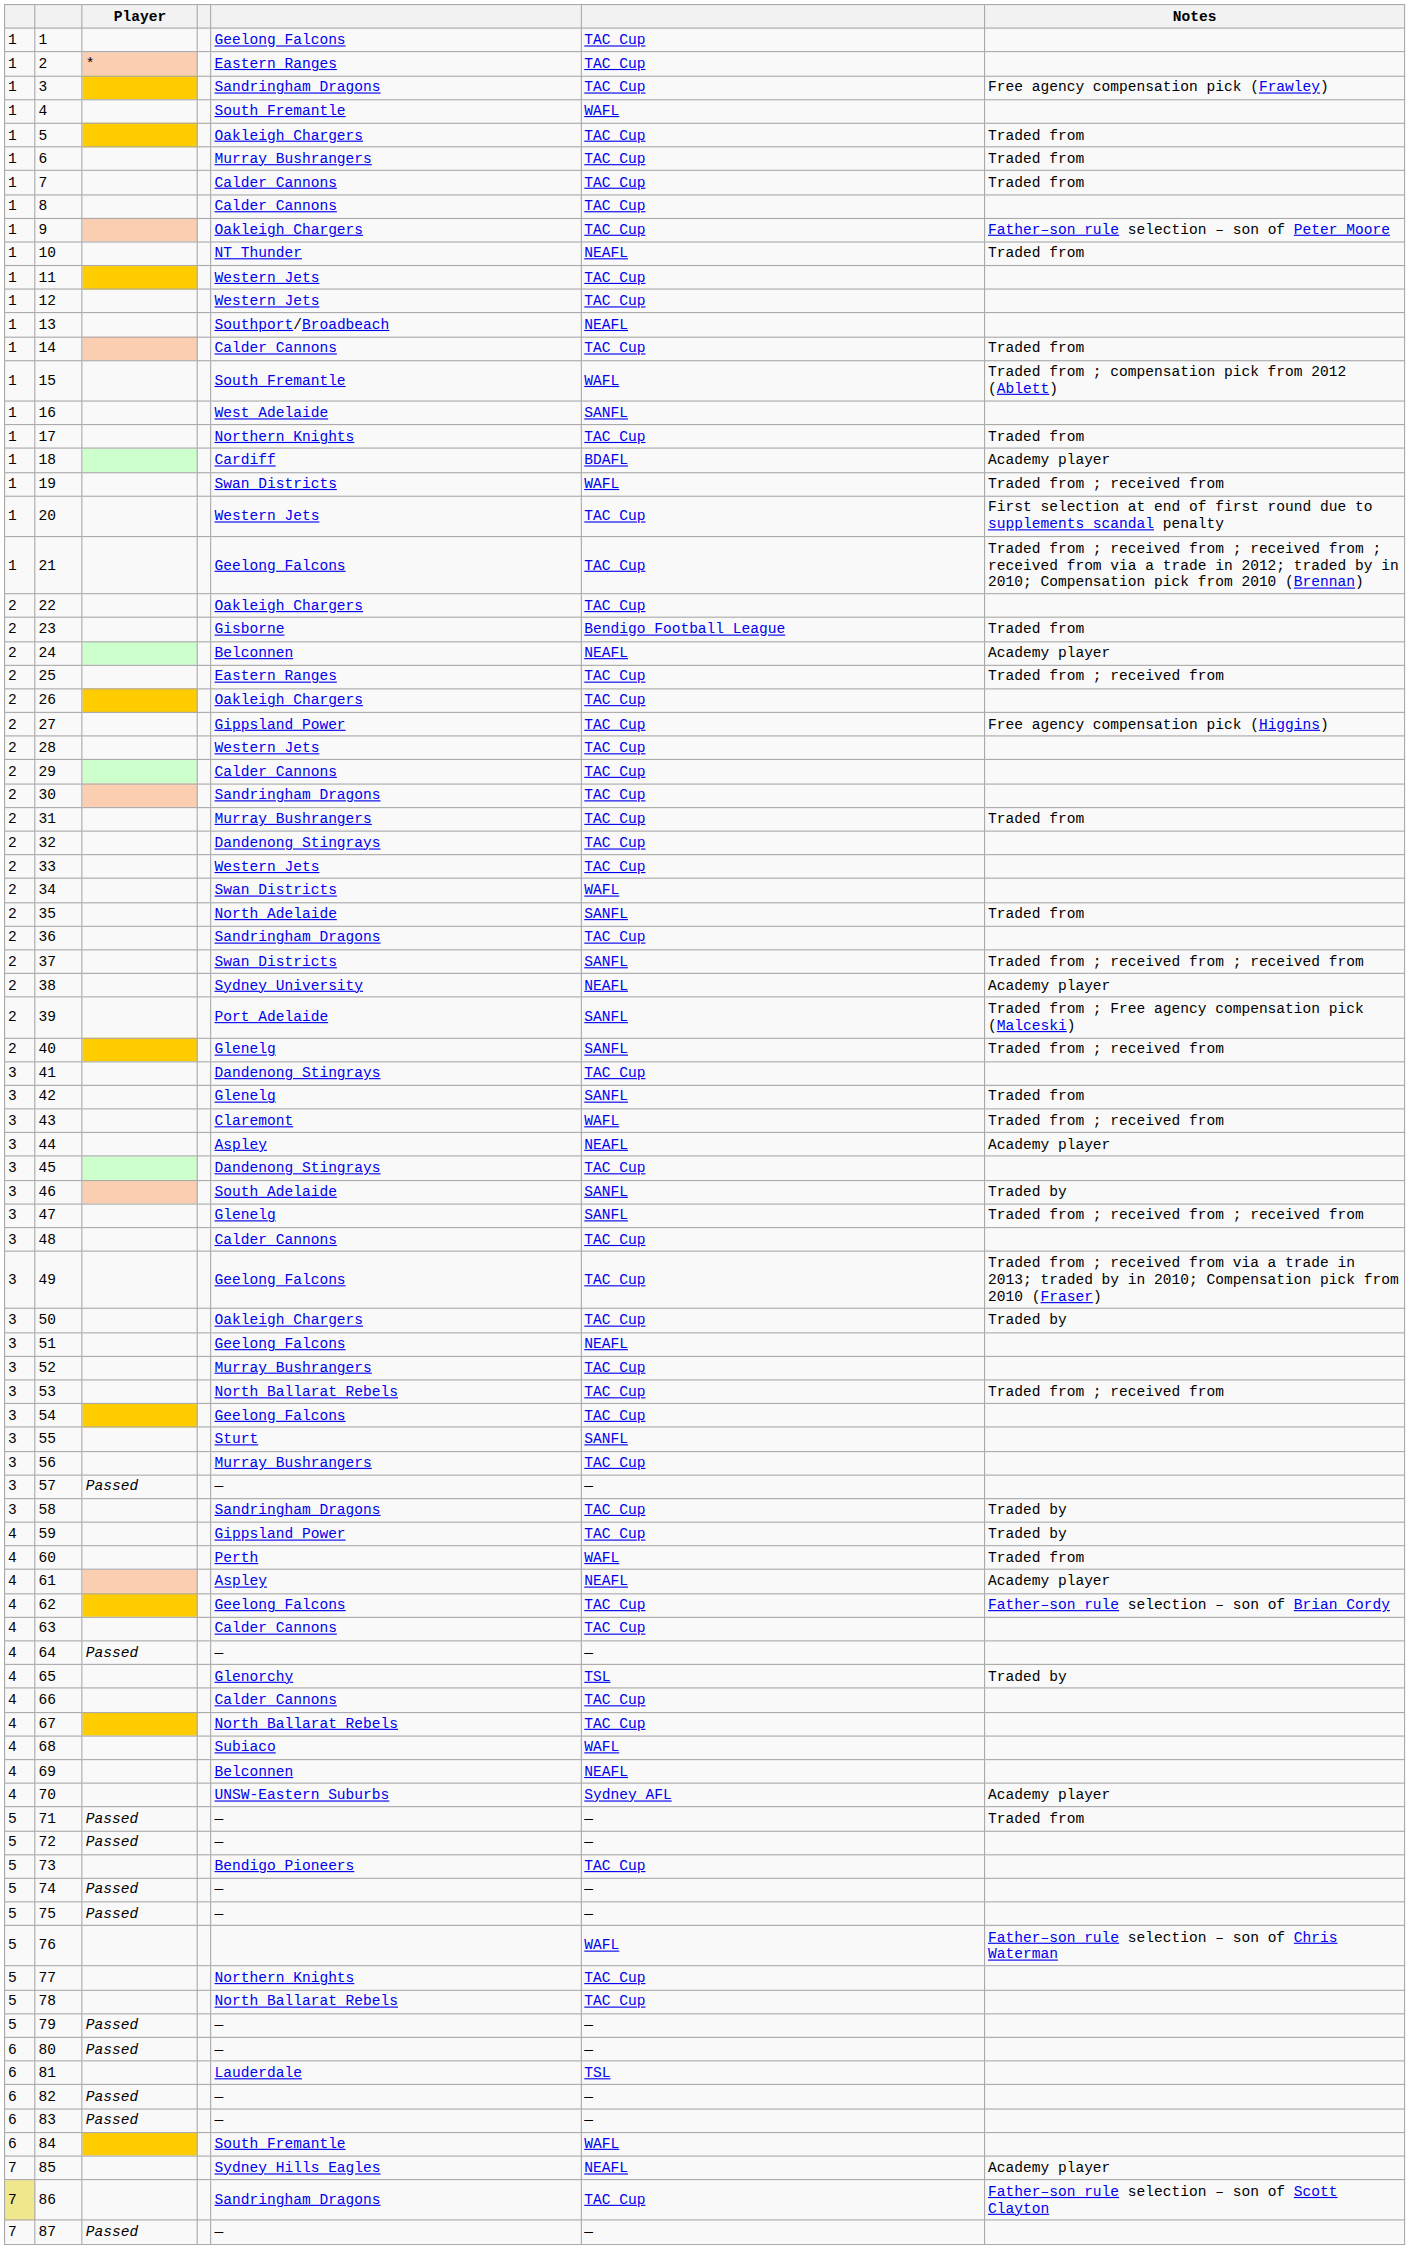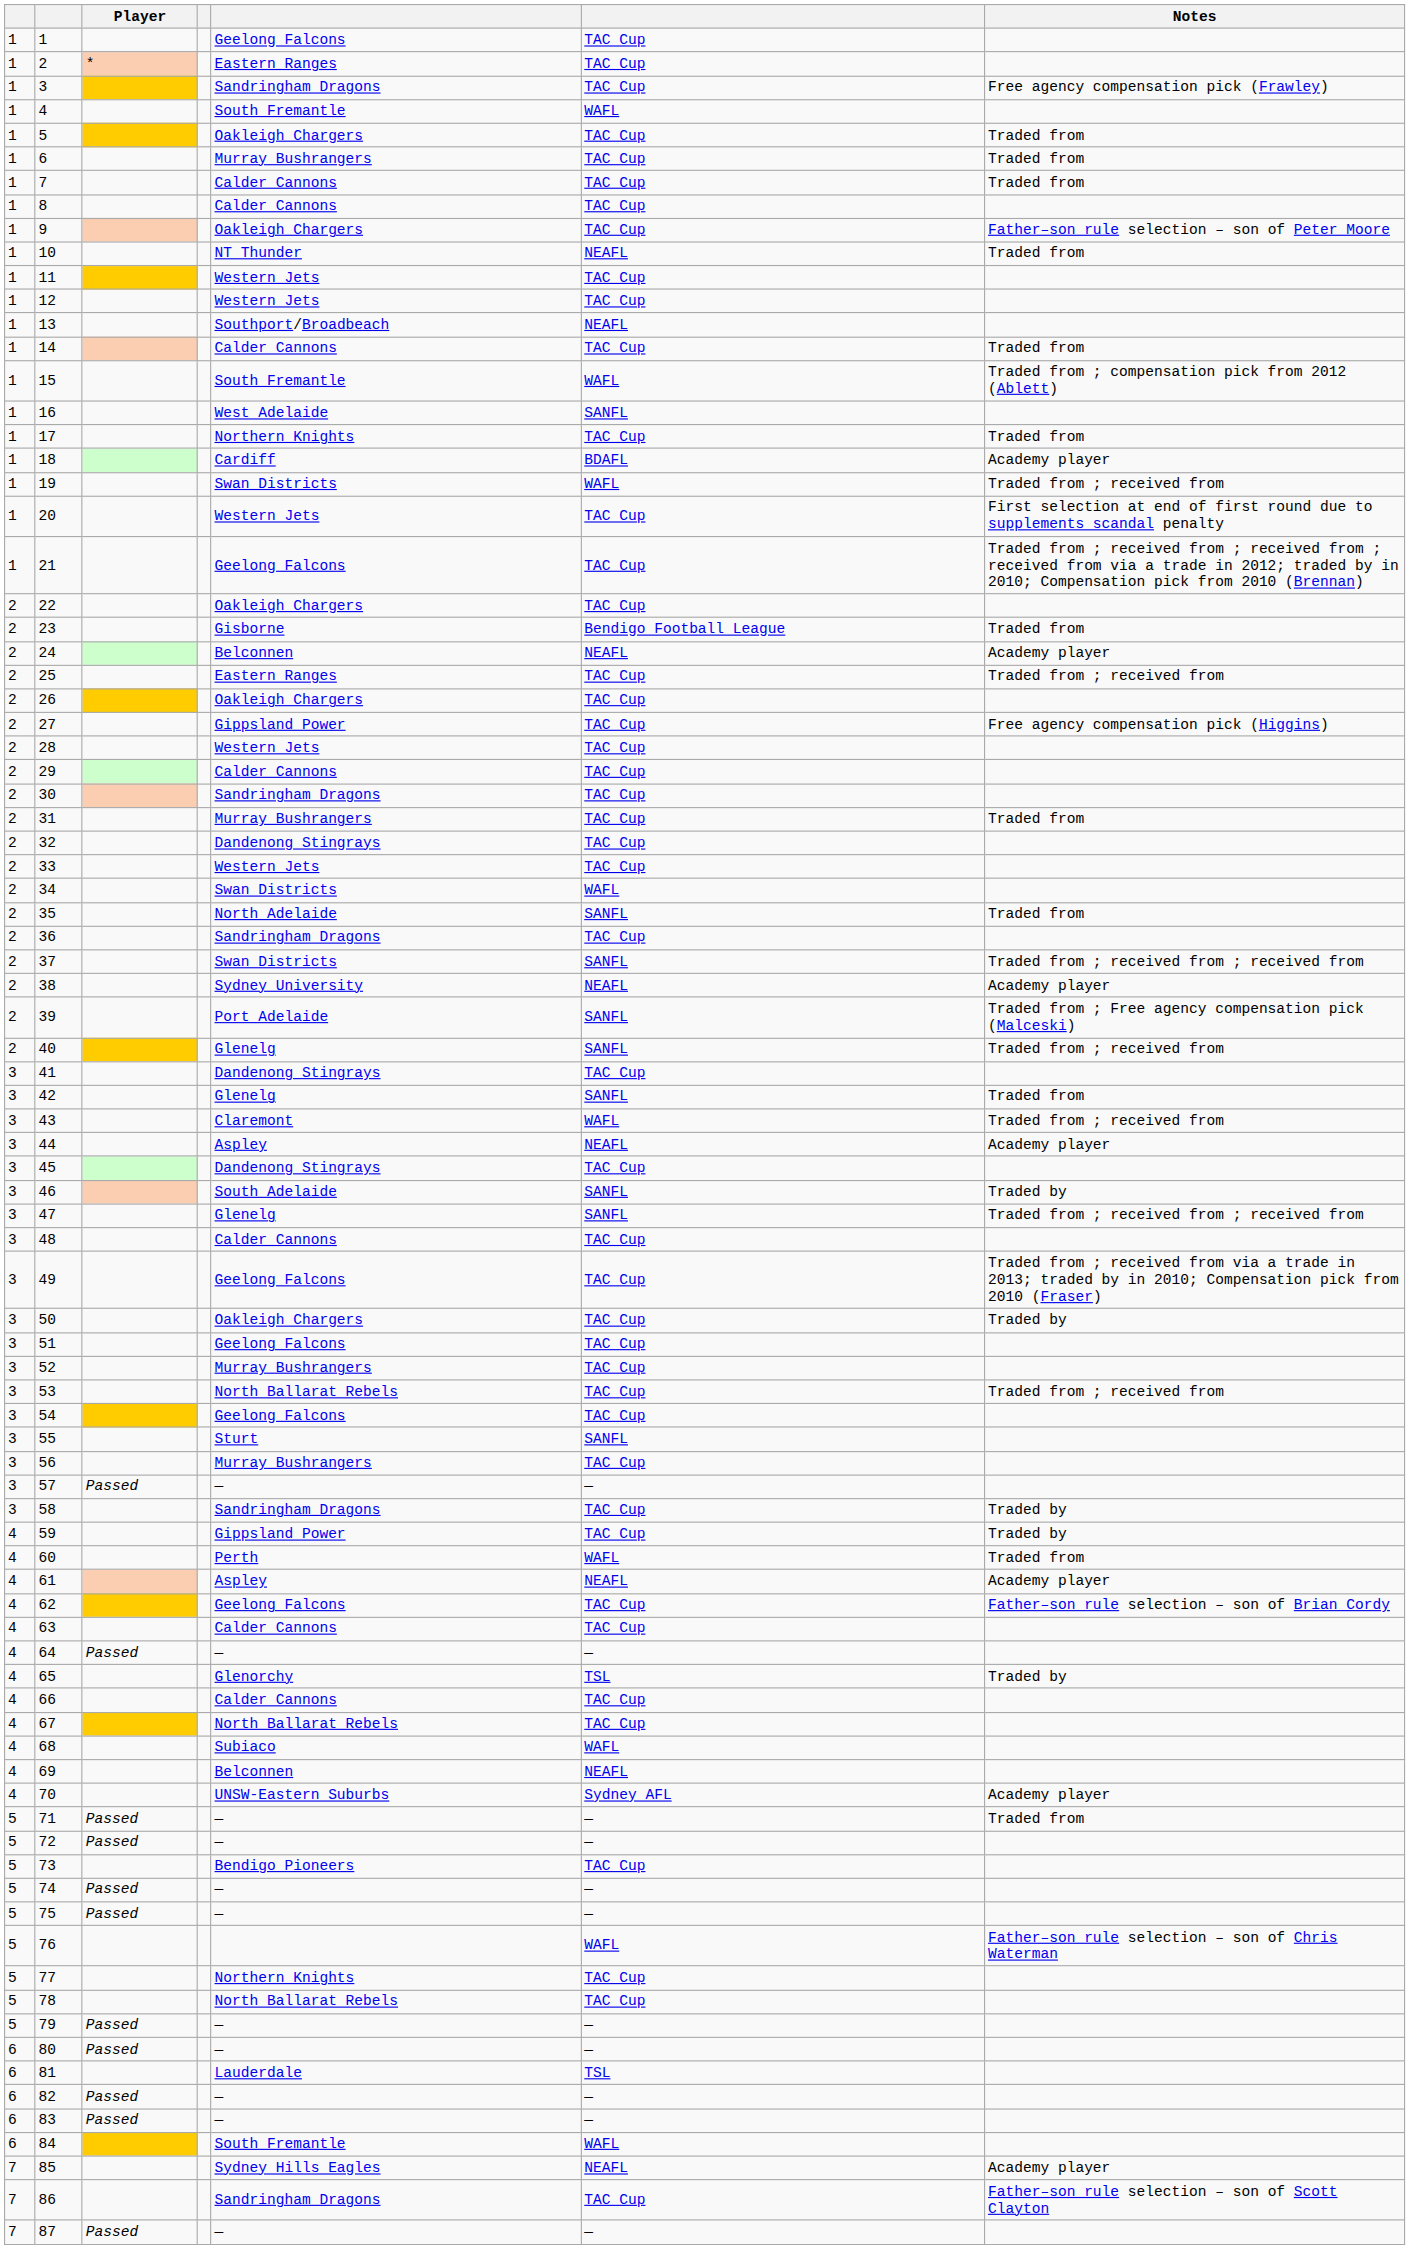51 | column 6: NEAFL -> TAC Cup
86 | column 1: khaki background -> no background
